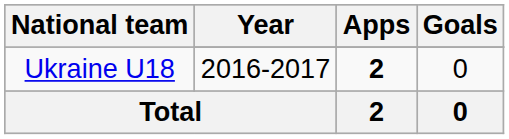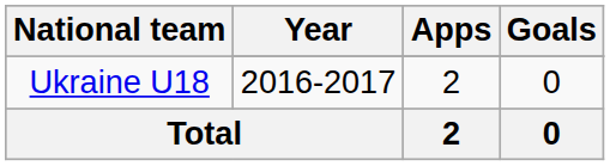2016-2017 | Apps: bold -> normal
